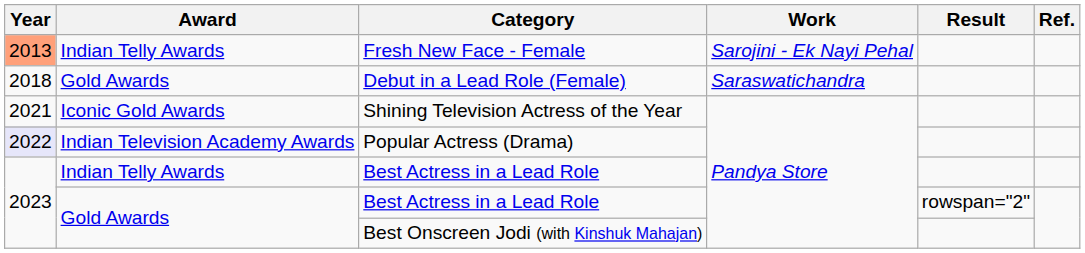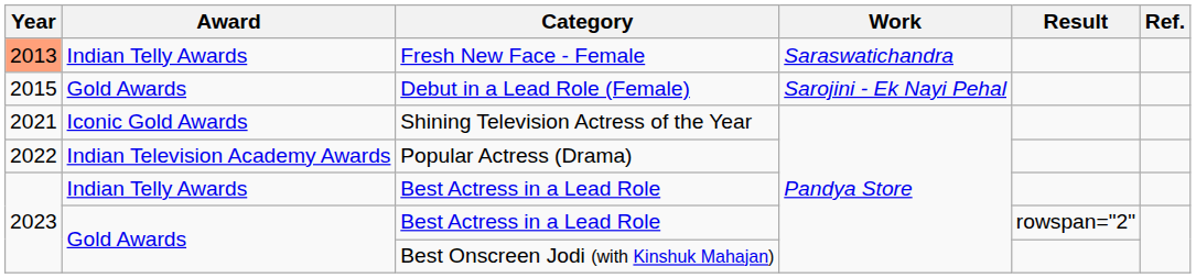Fresh New Face - Female | Work: Sarojini - Ek Nayi Pehal -> Saraswatichandra
Debut in a Lead Role (Female) | Year: 2018 -> 2015
Debut in a Lead Role (Female) | Work: Saraswatichandra -> Sarojini - Ek Nayi Pehal
Popular Actress (Drama) | Year: lavender background -> no background
